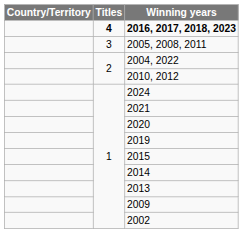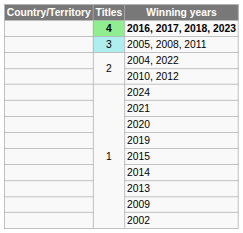2016, 2017, 2018, 2023 | Titles: no background -> lightgreen background
2005, 2008, 2011 | Titles: no background -> paleturquoise background
